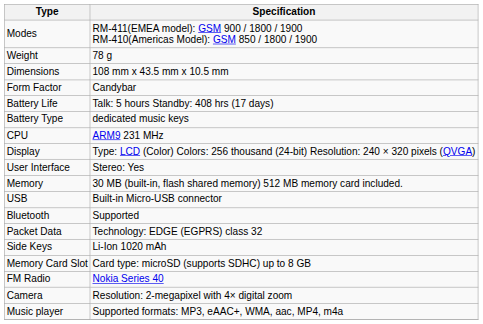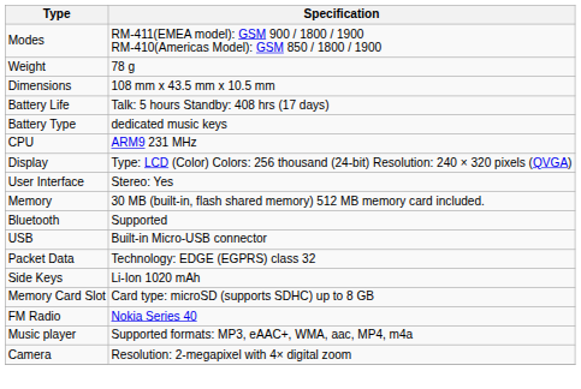- row: Form Factor | Candybar
rows swapped: Bluetooth <-> USB
rows swapped: Music player <-> Camera
